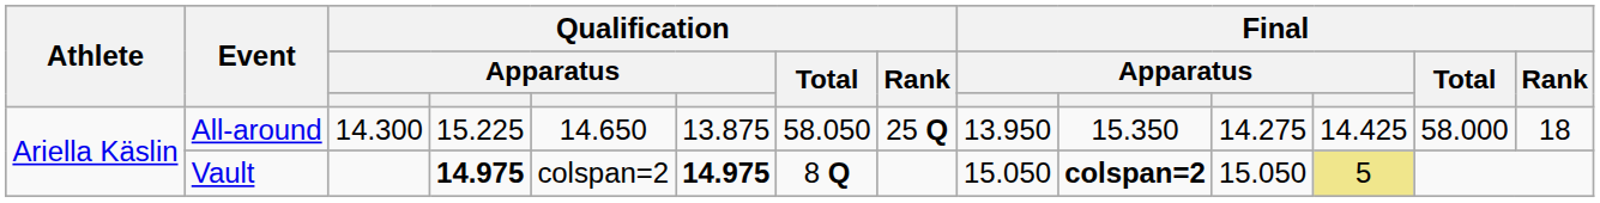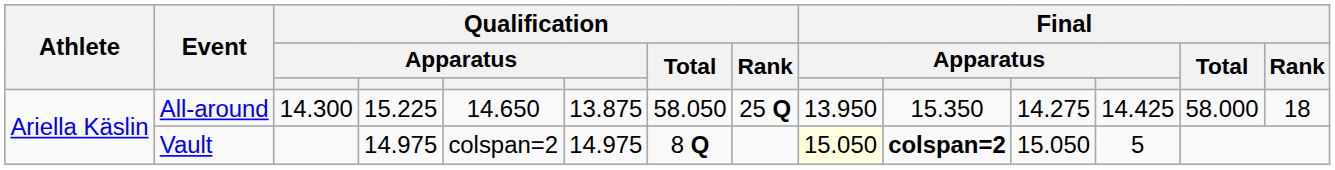Vault | column 4: bold -> normal
Vault | column 6: bold -> normal
Vault | column 9: no background -> lightyellow background
Vault | column 12: khaki background -> no background
